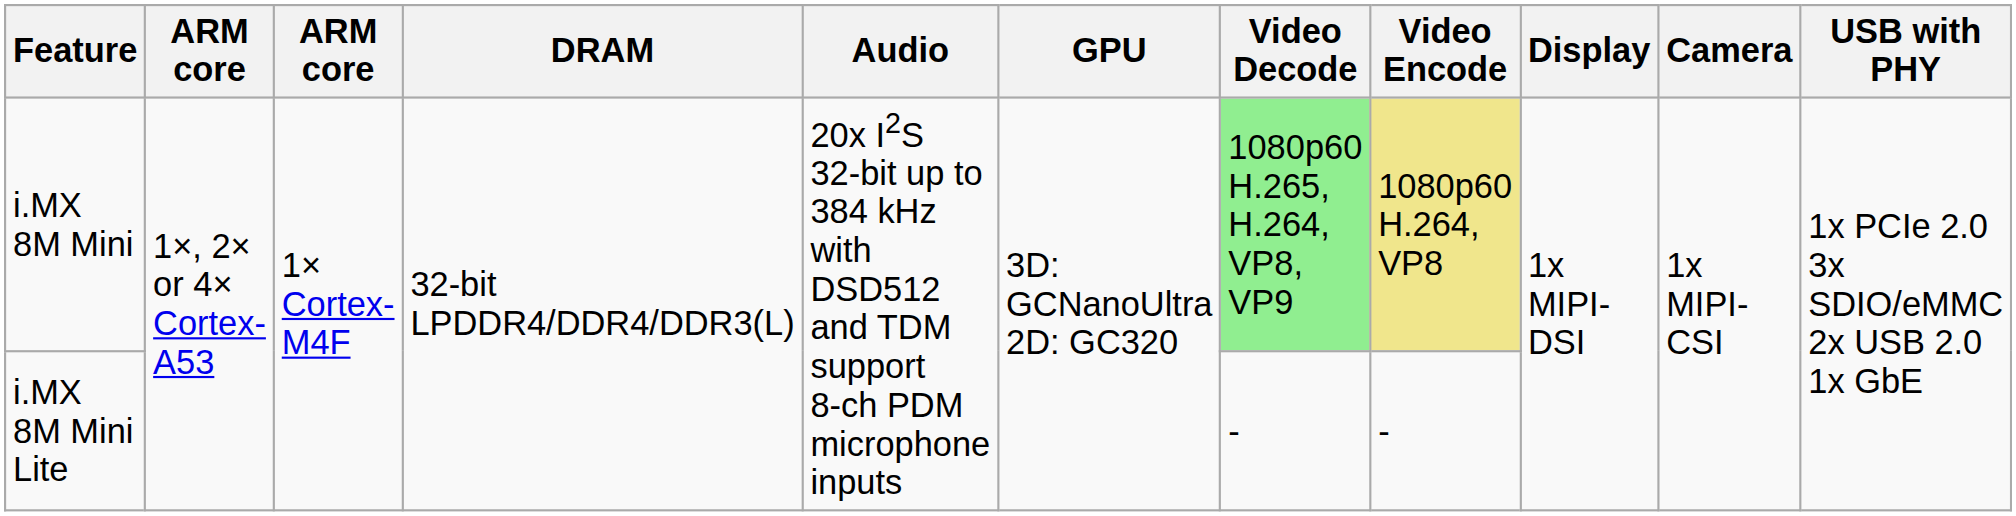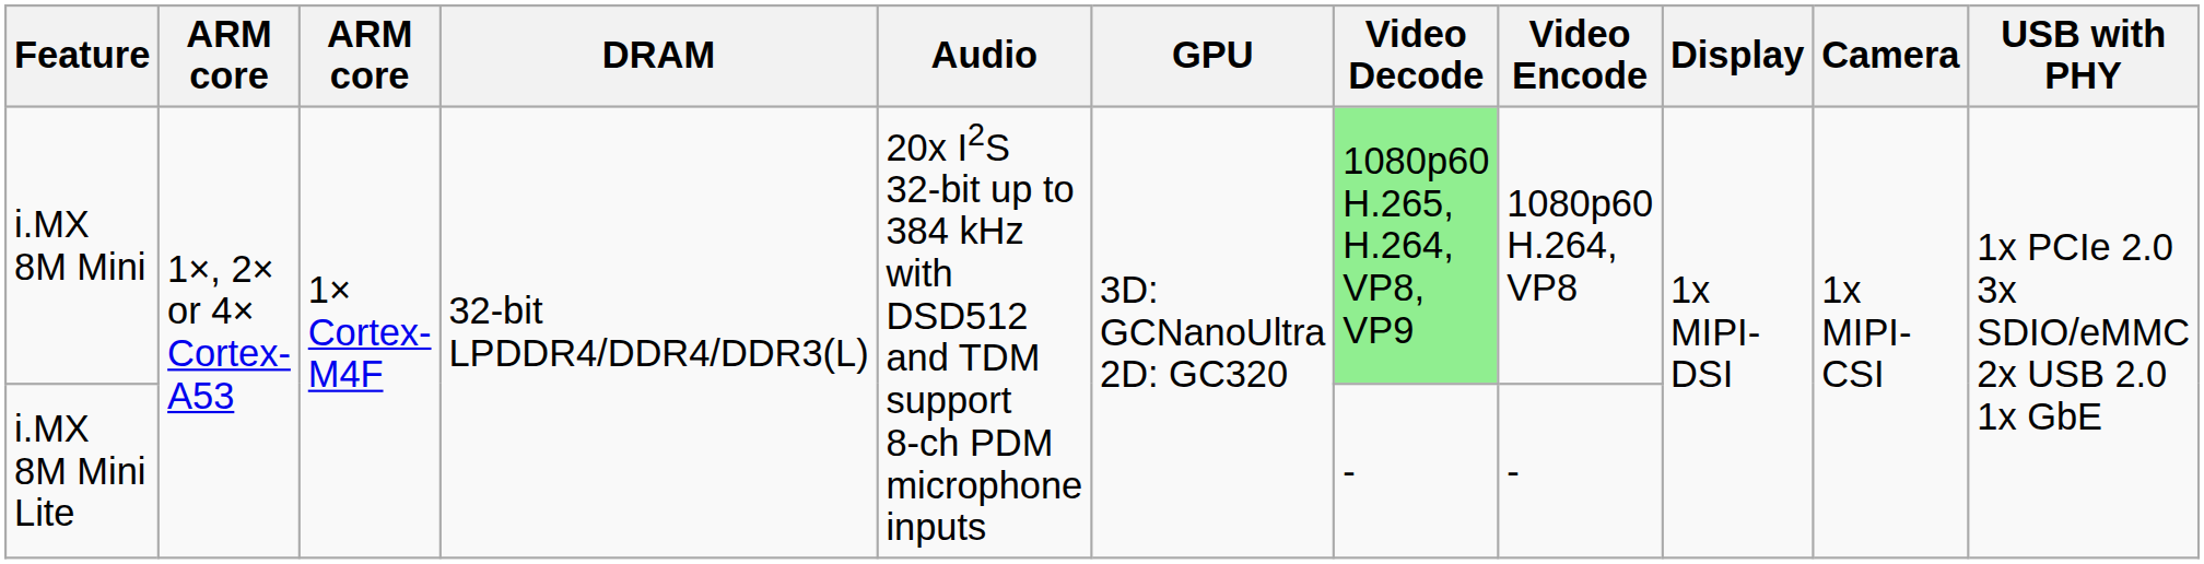i.MX 8M Mini | Video Encode: khaki background -> no background
